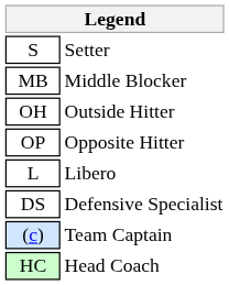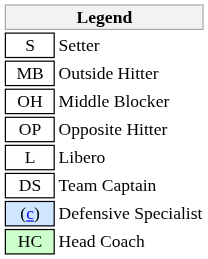MB | column 2: Middle Blocker -> Outside Hitter
OH | column 2: Outside Hitter -> Middle Blocker
DS | column 2: Defensive Specialist -> Team Captain
(c) | column 2: Team Captain -> Defensive Specialist
